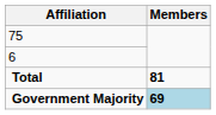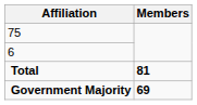Government Majority | Members: lightblue background -> no background
